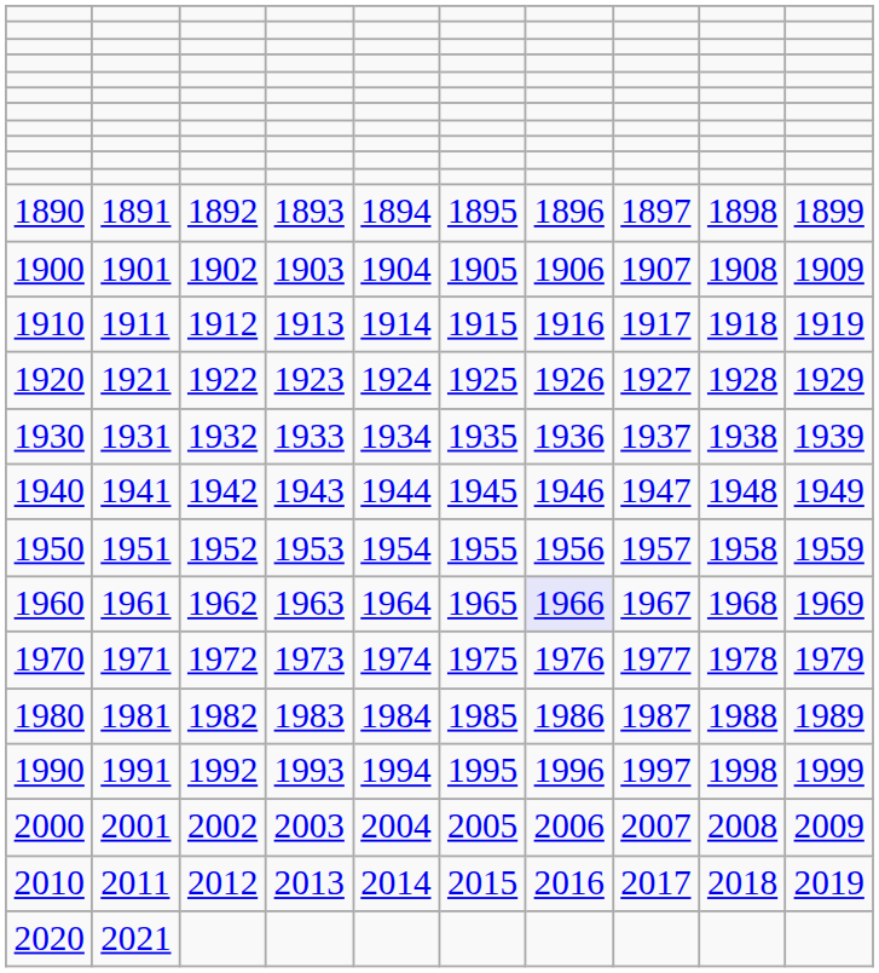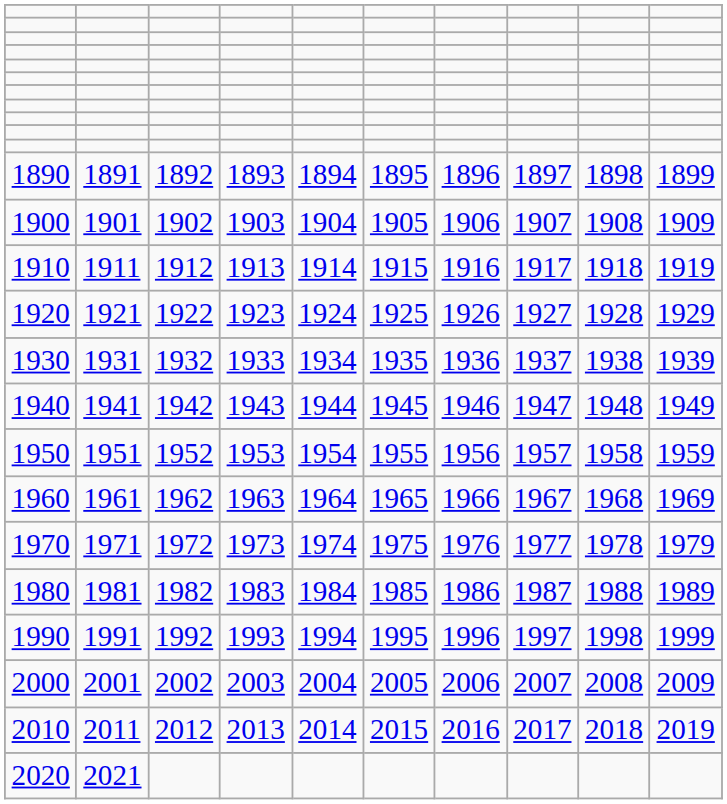1960 | column 7: lavender background -> no background
